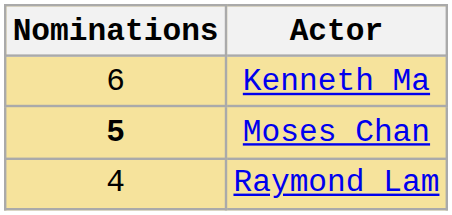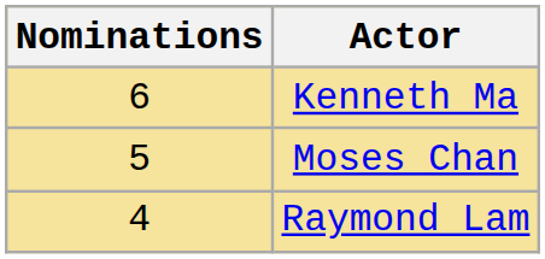Moses Chan | Nominations: bold -> normal
